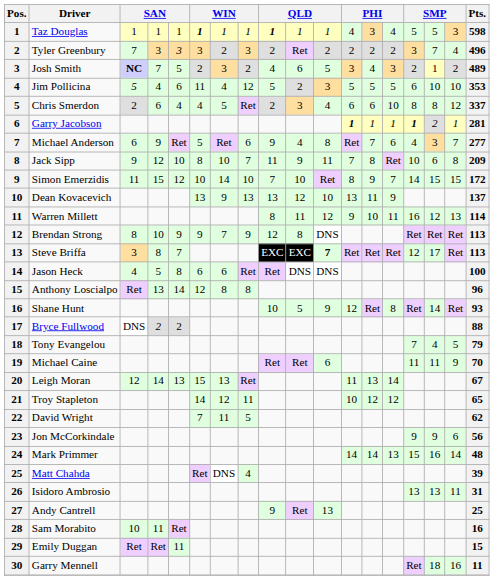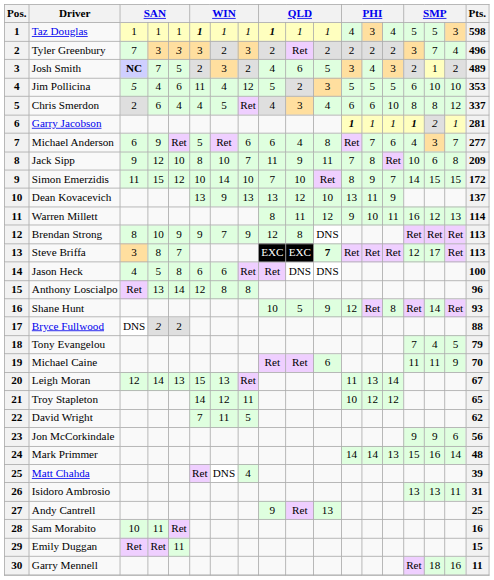Chris Smerdon | column 9: 2 -> 4
Michael Anderson | column 9: 9 -> 6
